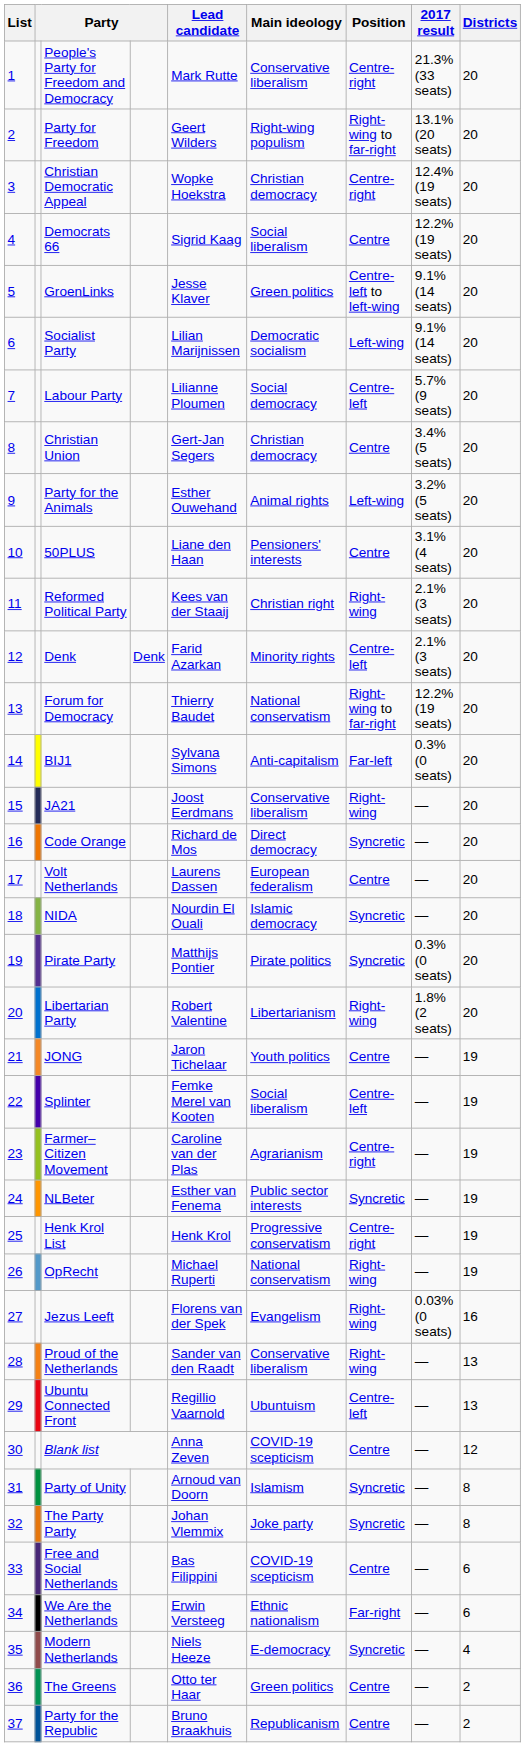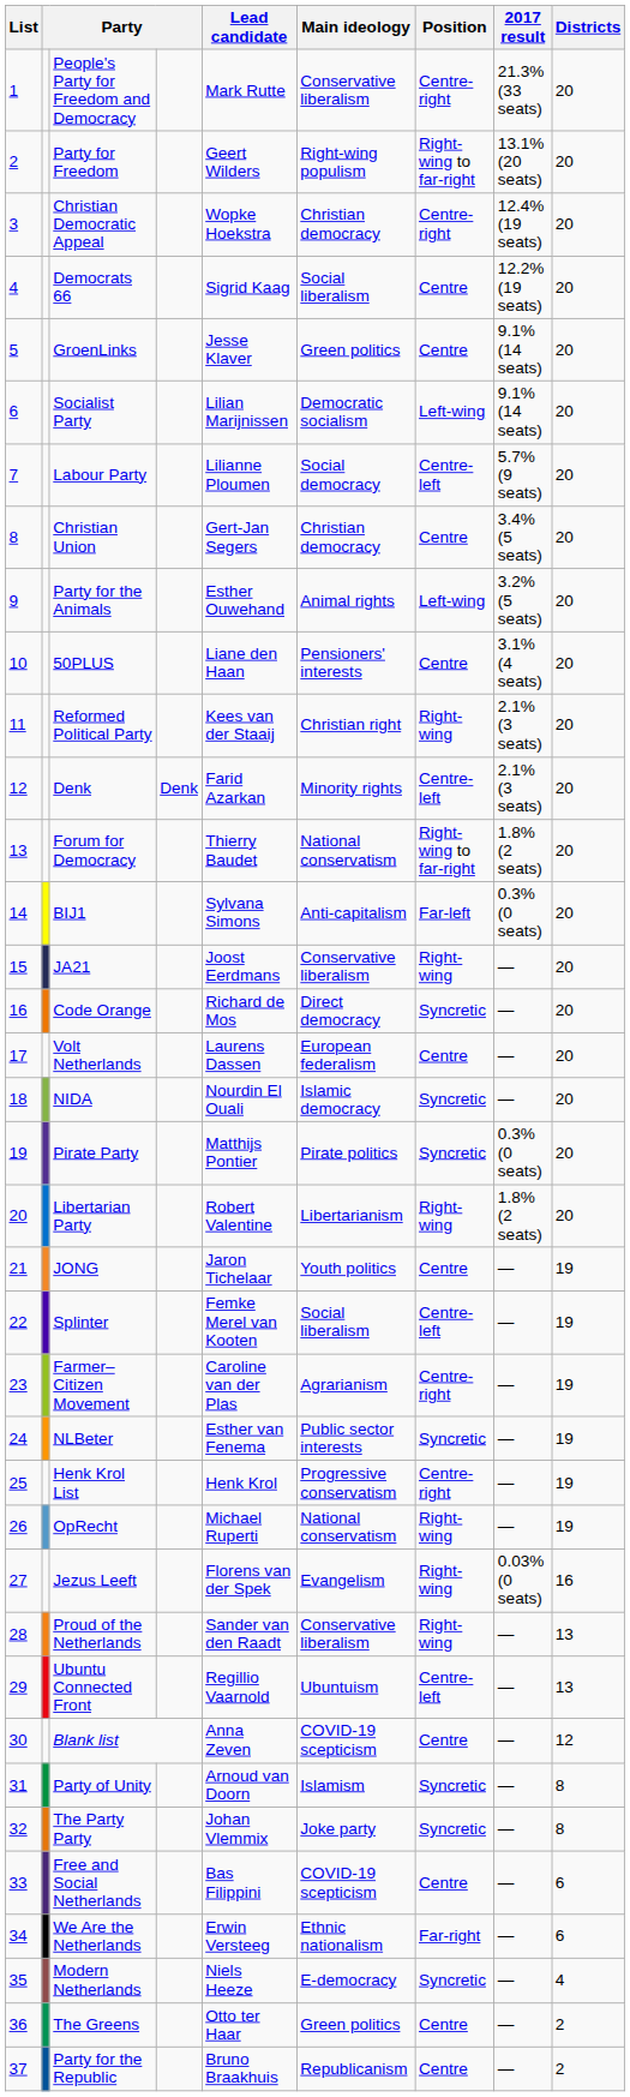GroenLinks | Position: Centre-left to left-wing -> Centre
Forum for Democracy | 2017 result: 12.2% (19 seats) -> 1.8% (2 seats)
